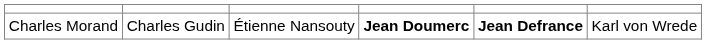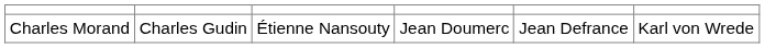Charles Morand | column 4: bold -> normal
Charles Morand | column 5: bold -> normal
